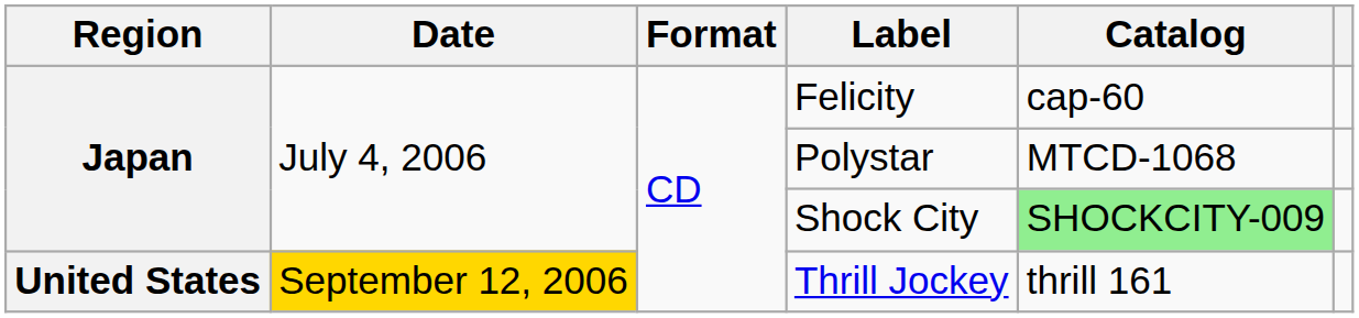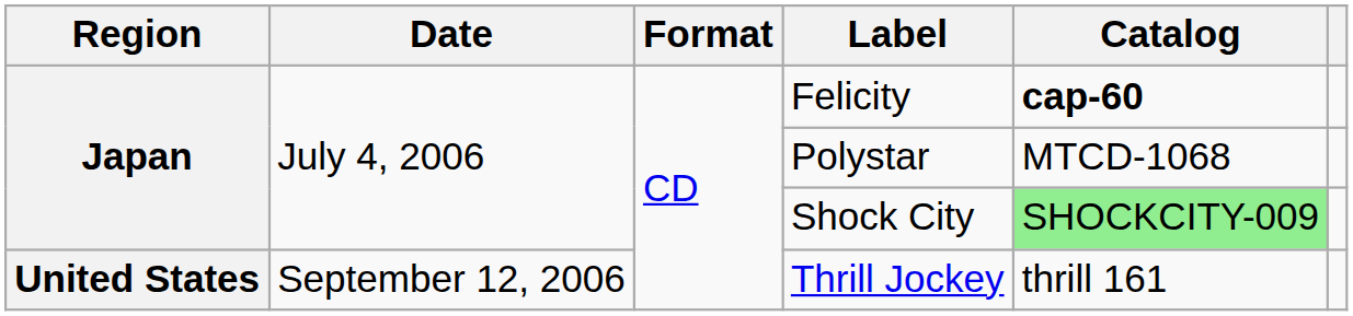Felicity | Catalog: normal -> bold
Thrill Jockey | Date: gold background -> no background
